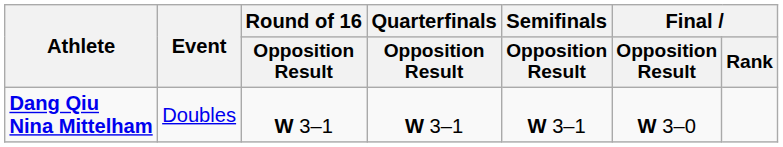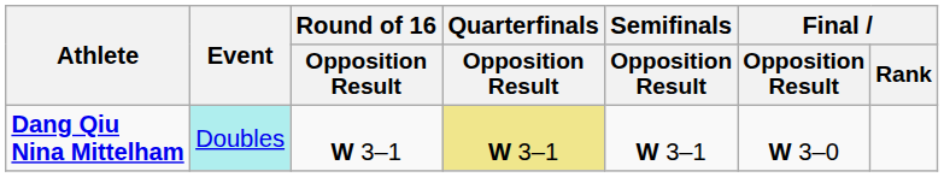Dang Qiu Nina Mittelham | Event: no background -> paleturquoise background
Dang Qiu Nina Mittelham | Quarterfinals / Opposition Result: no background -> khaki background
